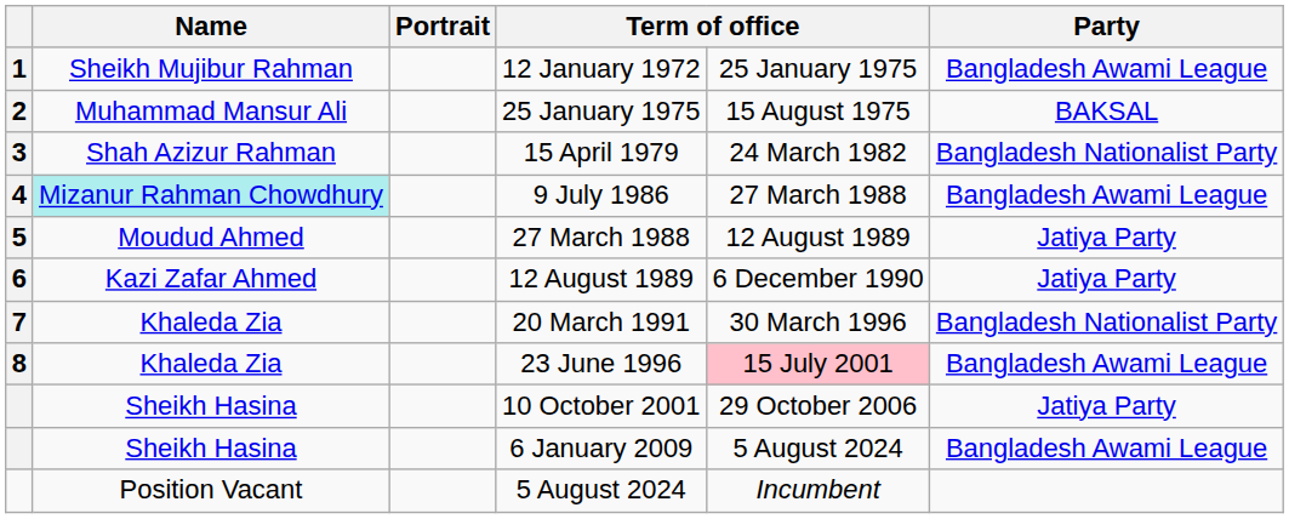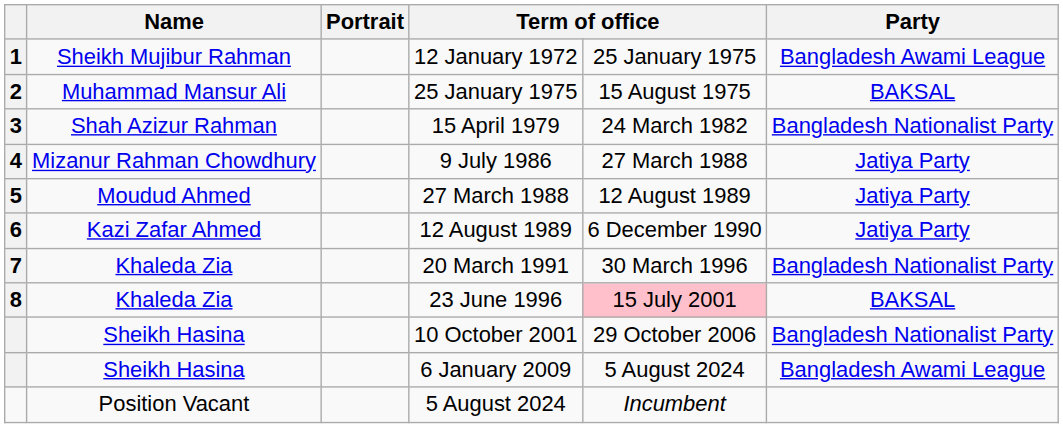9 July 1986 | Name: paleturquoise background -> no background
9 July 1986 | Party: Bangladesh Awami League -> Jatiya Party
23 June 1996 | Party: Bangladesh Awami League -> BAKSAL
10 October 2001 | Party: Jatiya Party -> Bangladesh Nationalist Party
